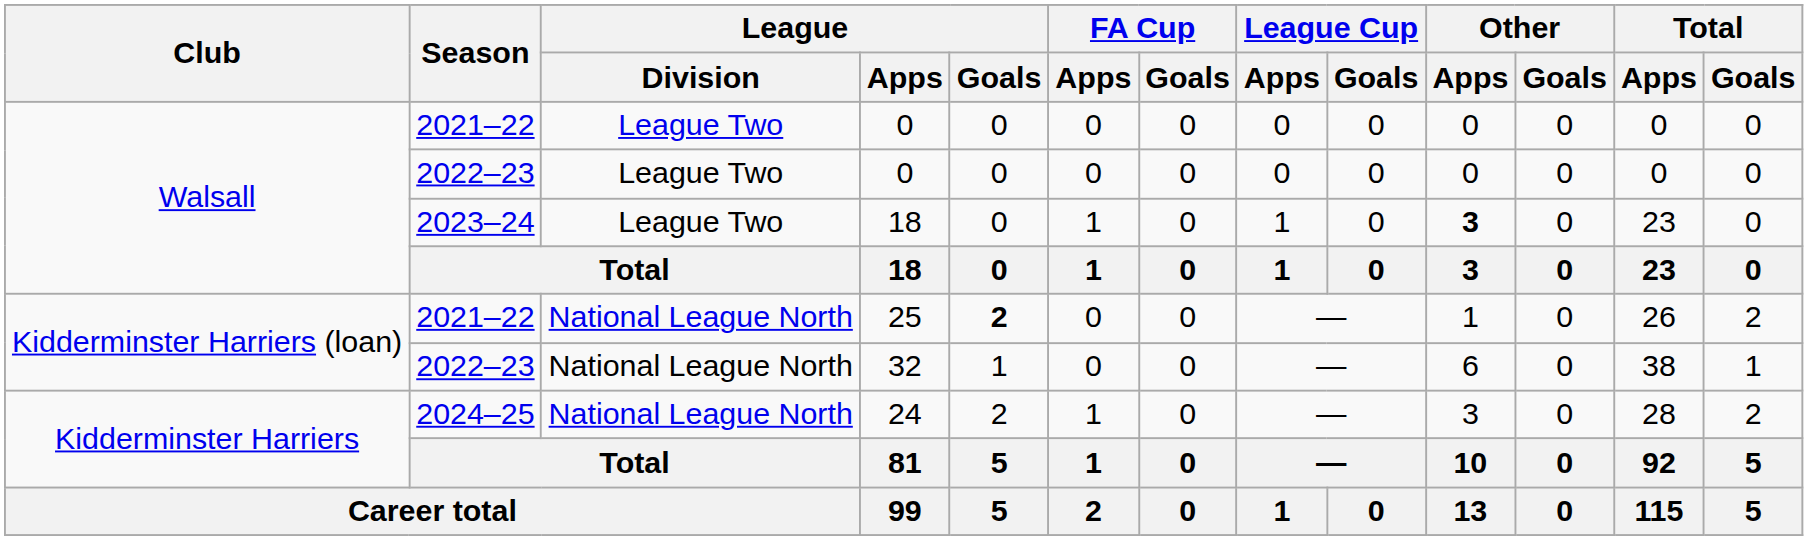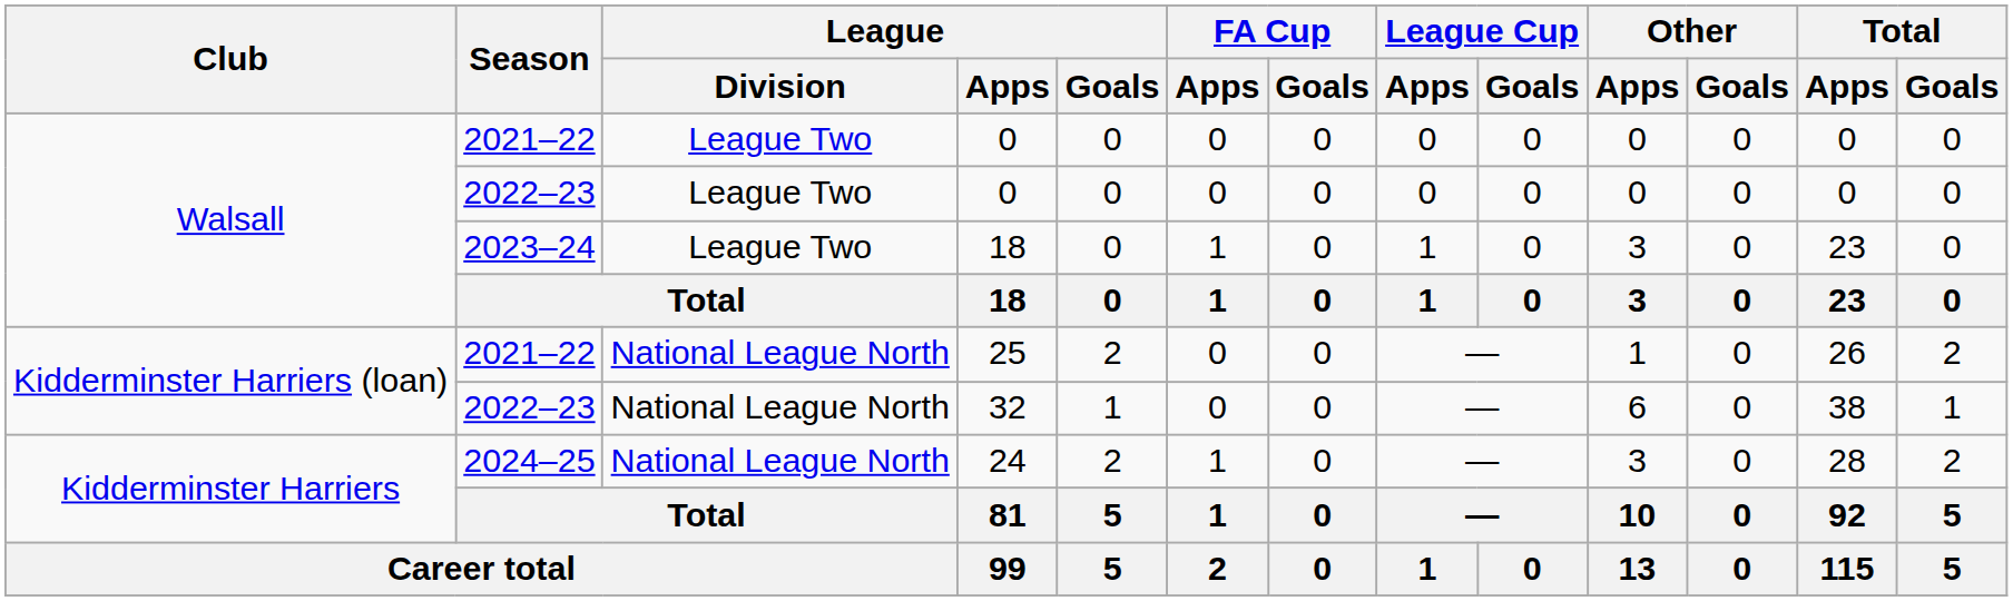2023–24 / 18 | Other / Apps: bold -> normal
25 | League / Goals: bold -> normal
